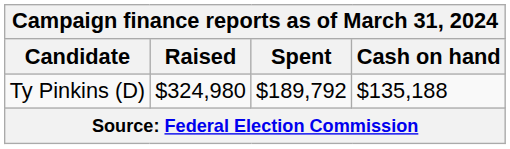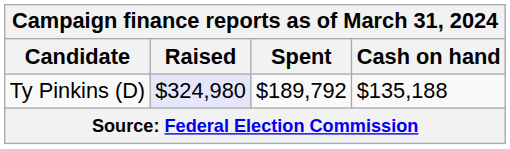Ty Pinkins (D) | Raised: no background -> lavender background
